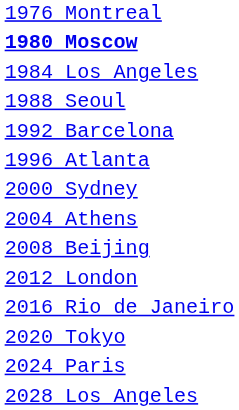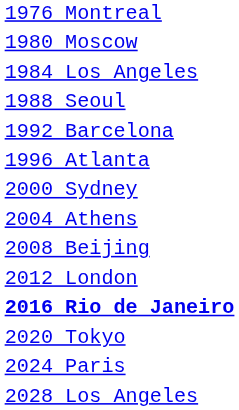1980 Moscow | column 1: bold -> normal
2016 Rio de Janeiro | column 1: normal -> bold
